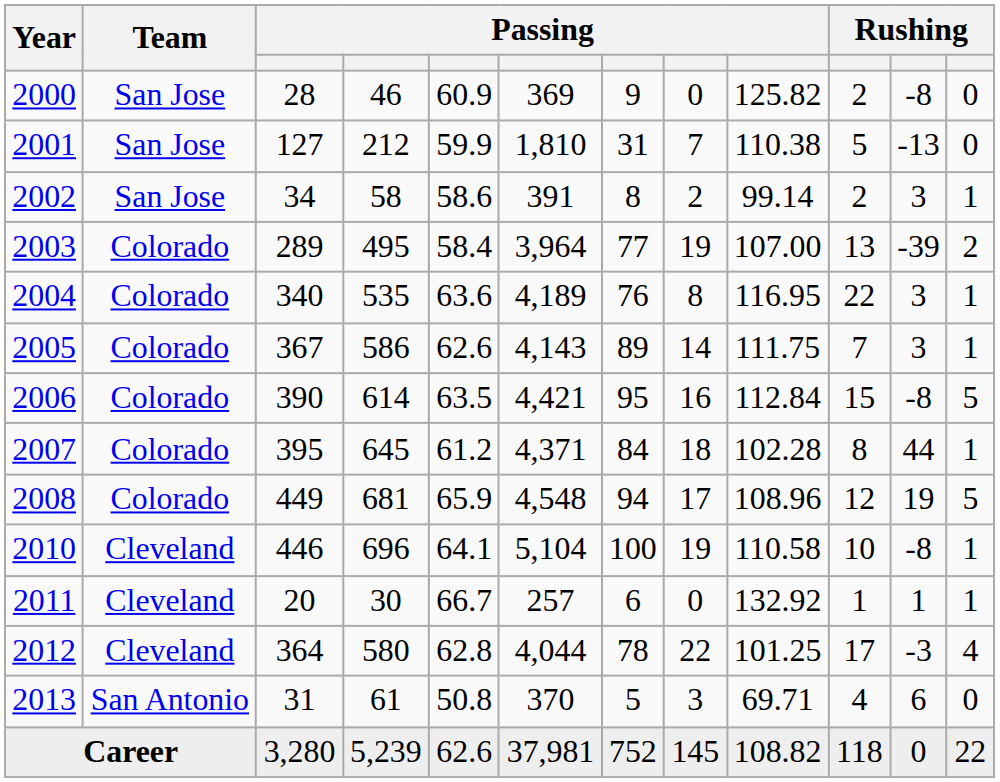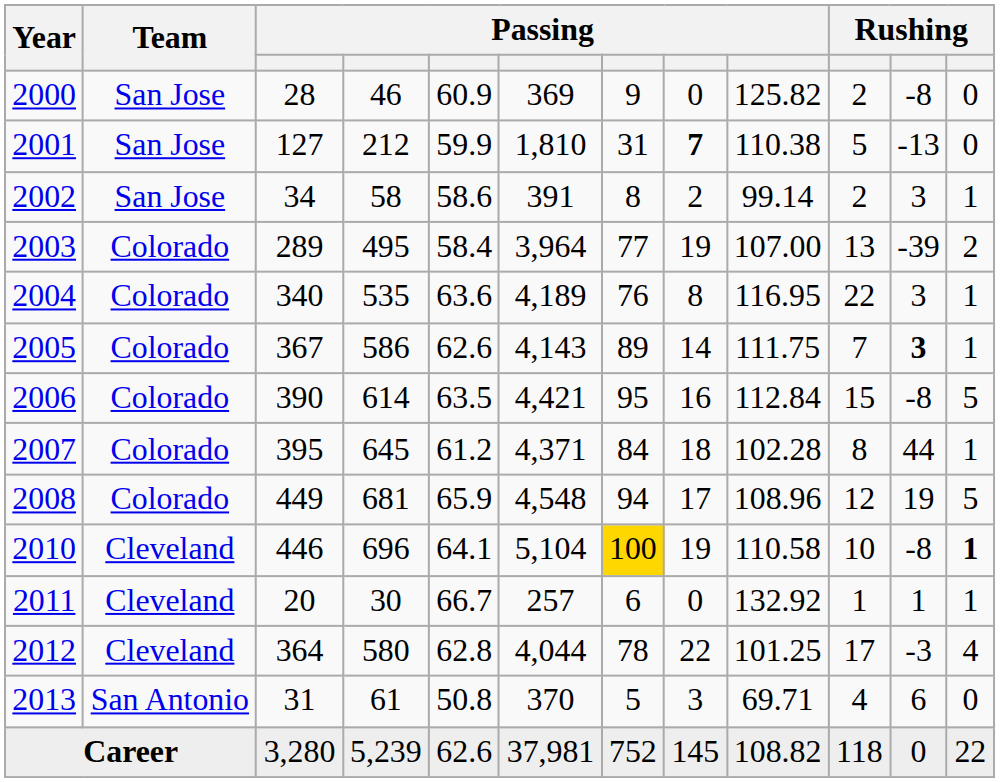2001 | column 8: normal -> bold
2005 | column 11: normal -> bold
2010 | column 7: no background -> gold background
2010 | column 12: normal -> bold
